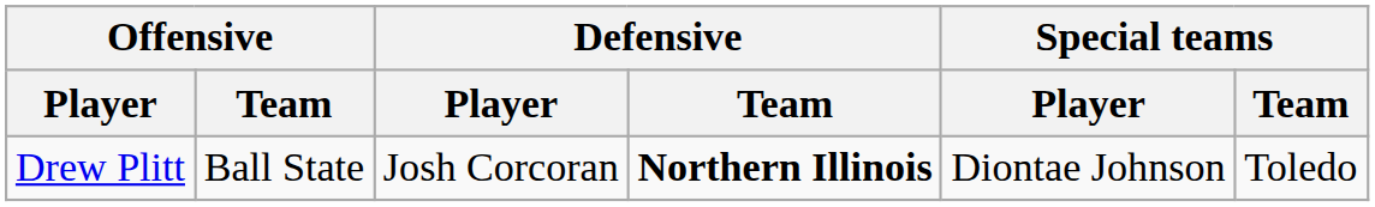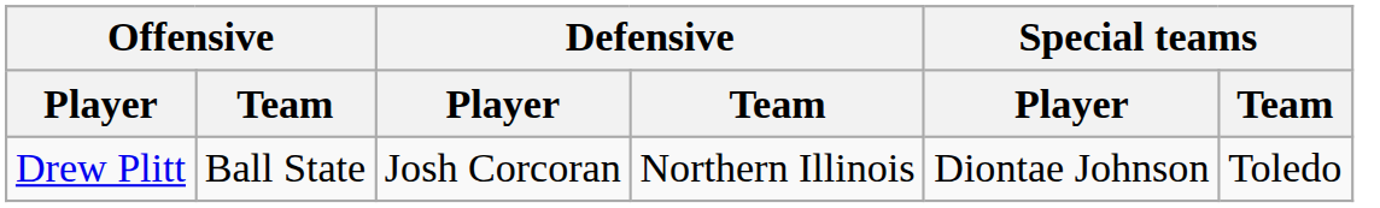Drew Plitt | Defensive / Team: bold -> normal
